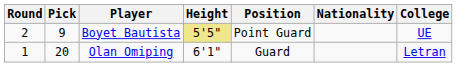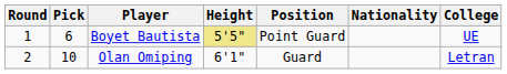Boyet Bautista | Round: 2 -> 1
Boyet Bautista | Pick: 9 -> 6
Olan Omiping | Round: 1 -> 2
Olan Omiping | Pick: 20 -> 10
